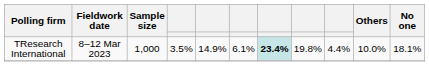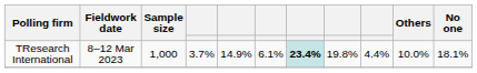TResearch International | column 4: 3.5% -> 3.7%
